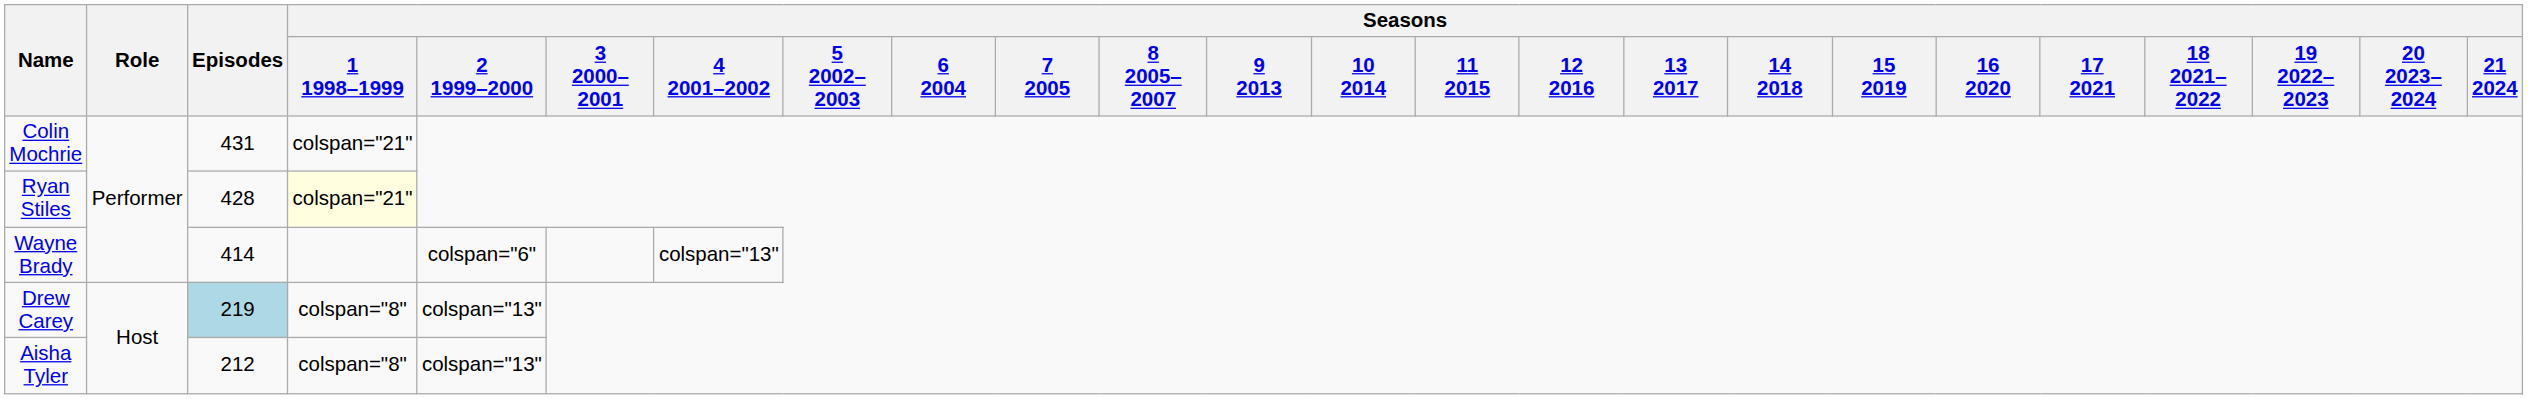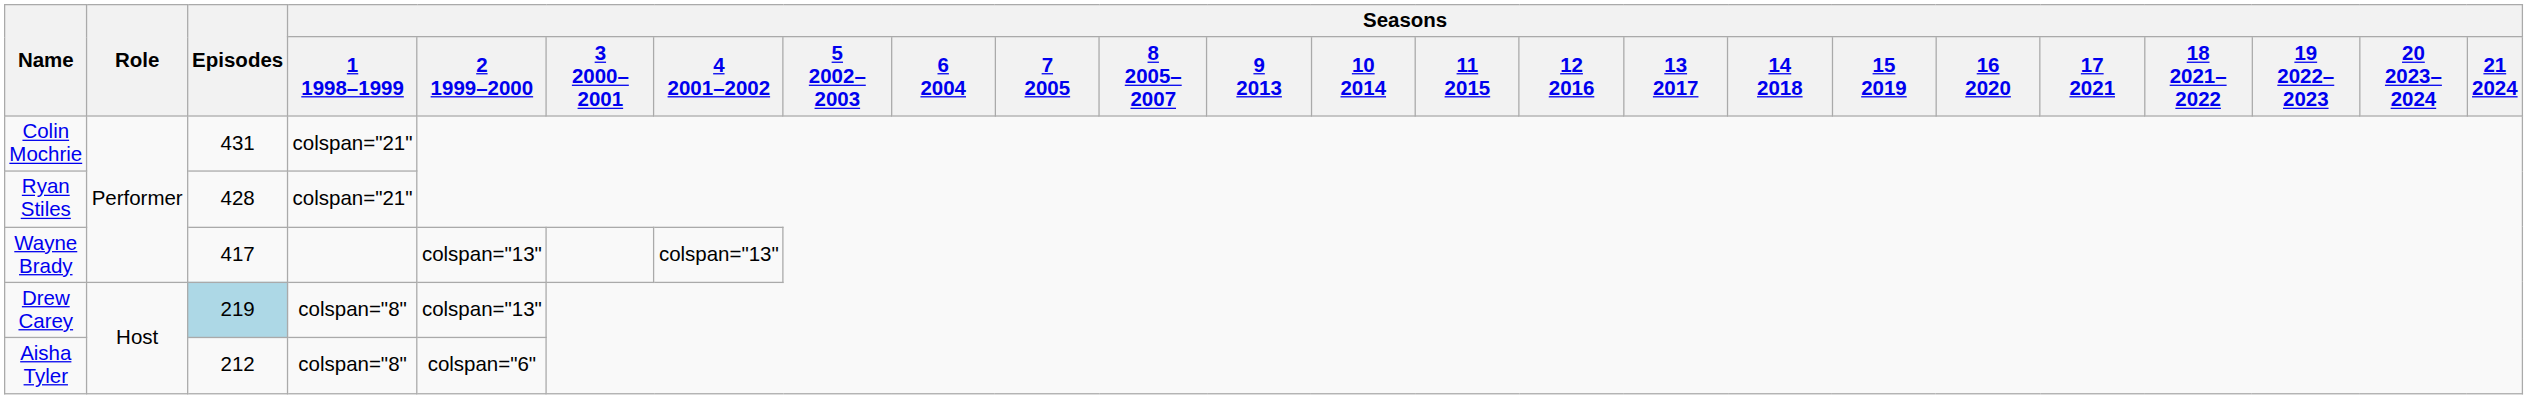Ryan Stiles | Seasons / 1 1998–1999: lightyellow background -> no background
Wayne Brady | Episodes: 414 -> 417
Wayne Brady | Seasons / 2 1999–2000: colspan="6" -> colspan="13"
Aisha Tyler | Seasons / 2 1999–2000: colspan="13" -> colspan="6"
